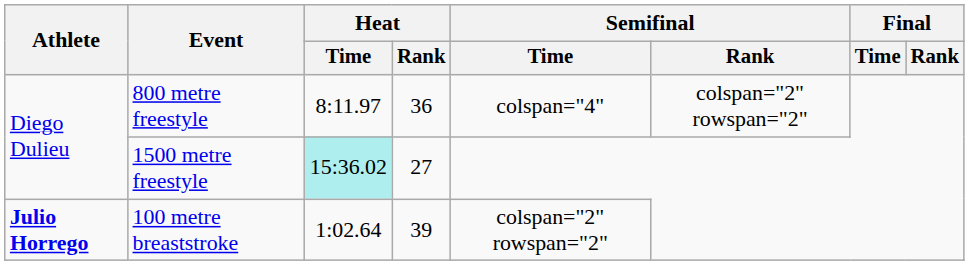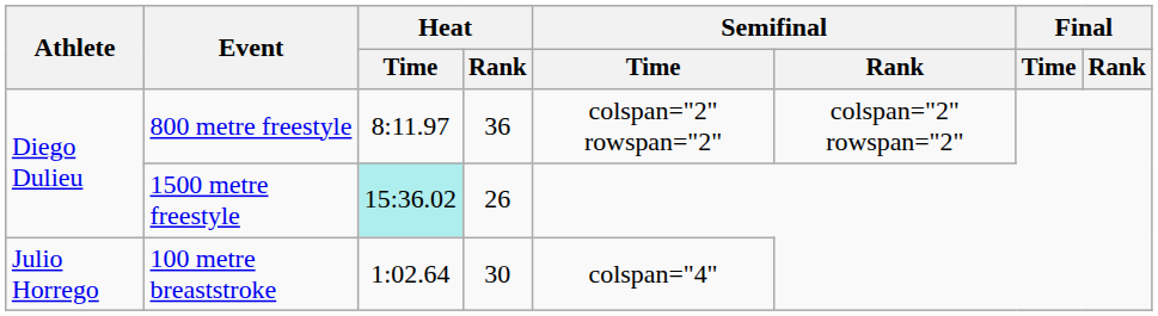800 metre freestyle | Semifinal / Time: colspan="4" -> colspan="2" rowspan="2"
1500 metre freestyle | Heat / Rank: 27 -> 26
100 metre breaststroke | Athlete: bold -> normal
100 metre breaststroke | Heat / Rank: 39 -> 30
100 metre breaststroke | Semifinal / Time: colspan="2" rowspan="2" -> colspan="4"
